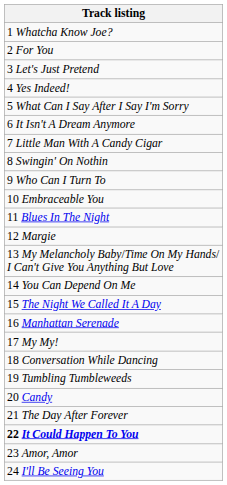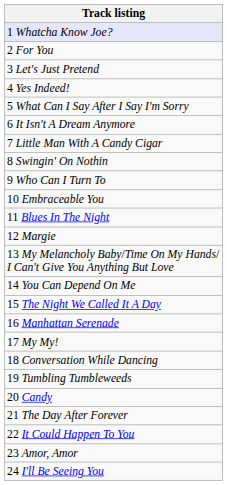row 2 | column 1: no background -> lavender background
row 23 | column 1: bold -> normal
